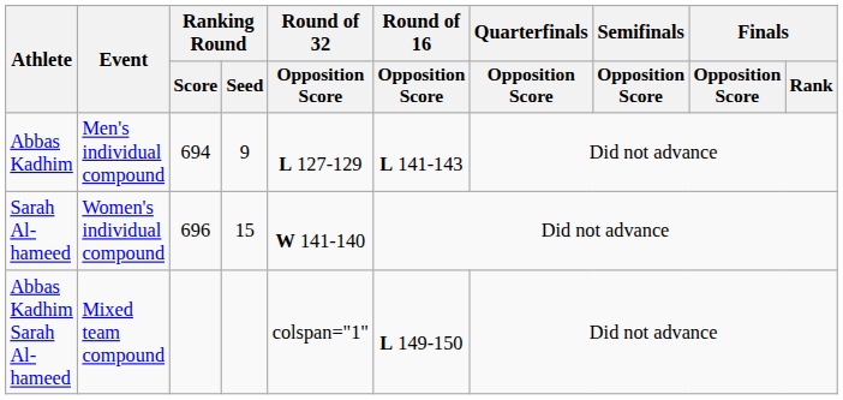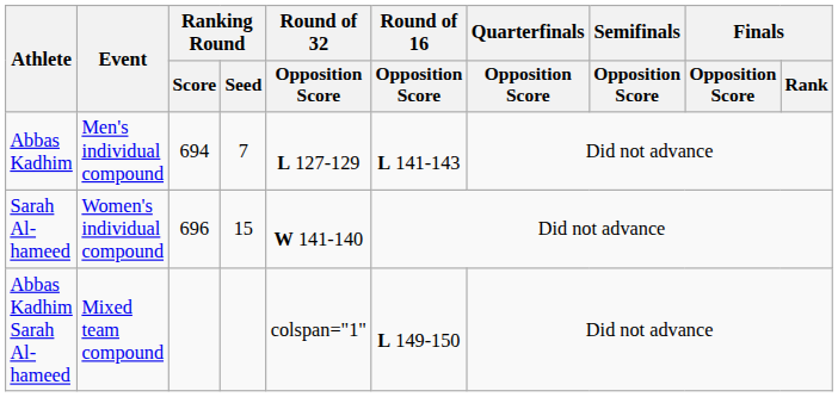Abbas Kadhim | Ranking Round / Seed: 9 -> 7
